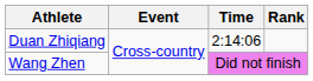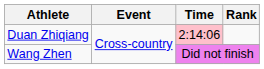Duan Zhiqiang | Time: no background -> pink background
